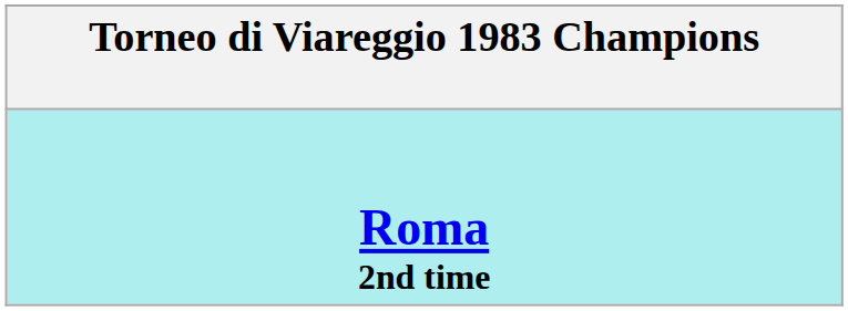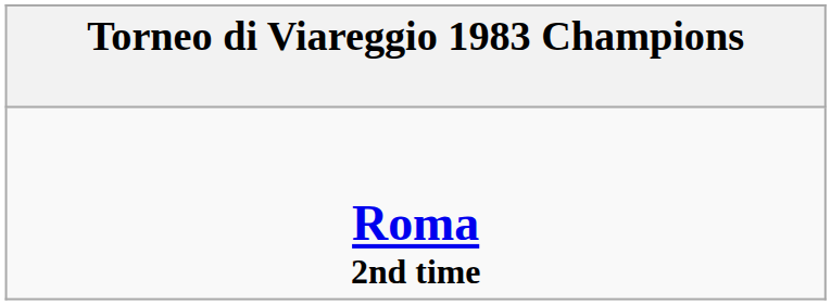row 2 | column 1: paleturquoise background -> no background
